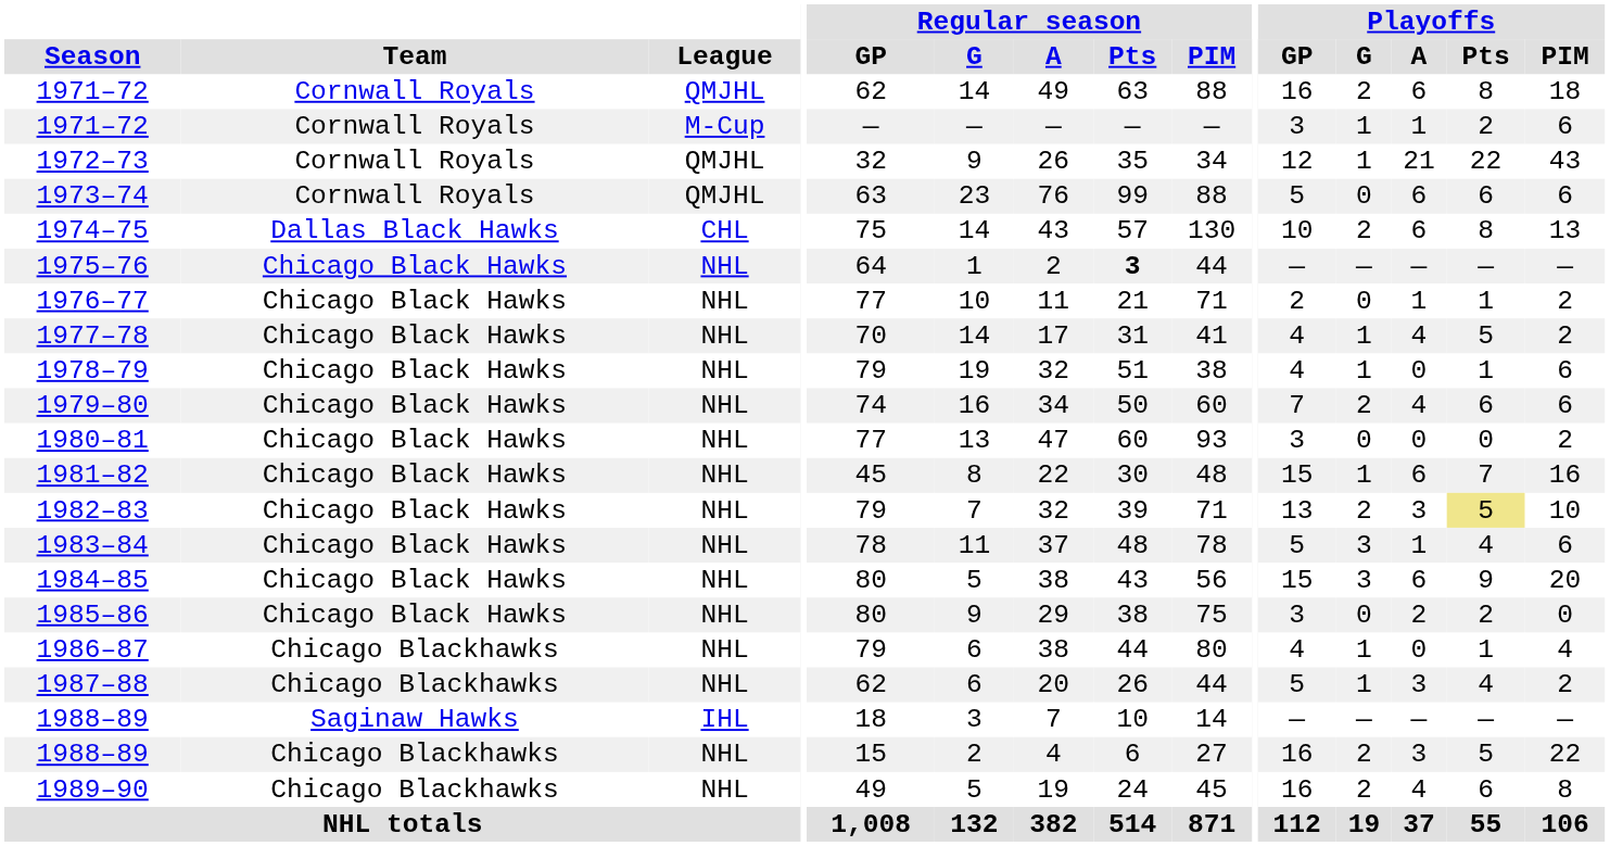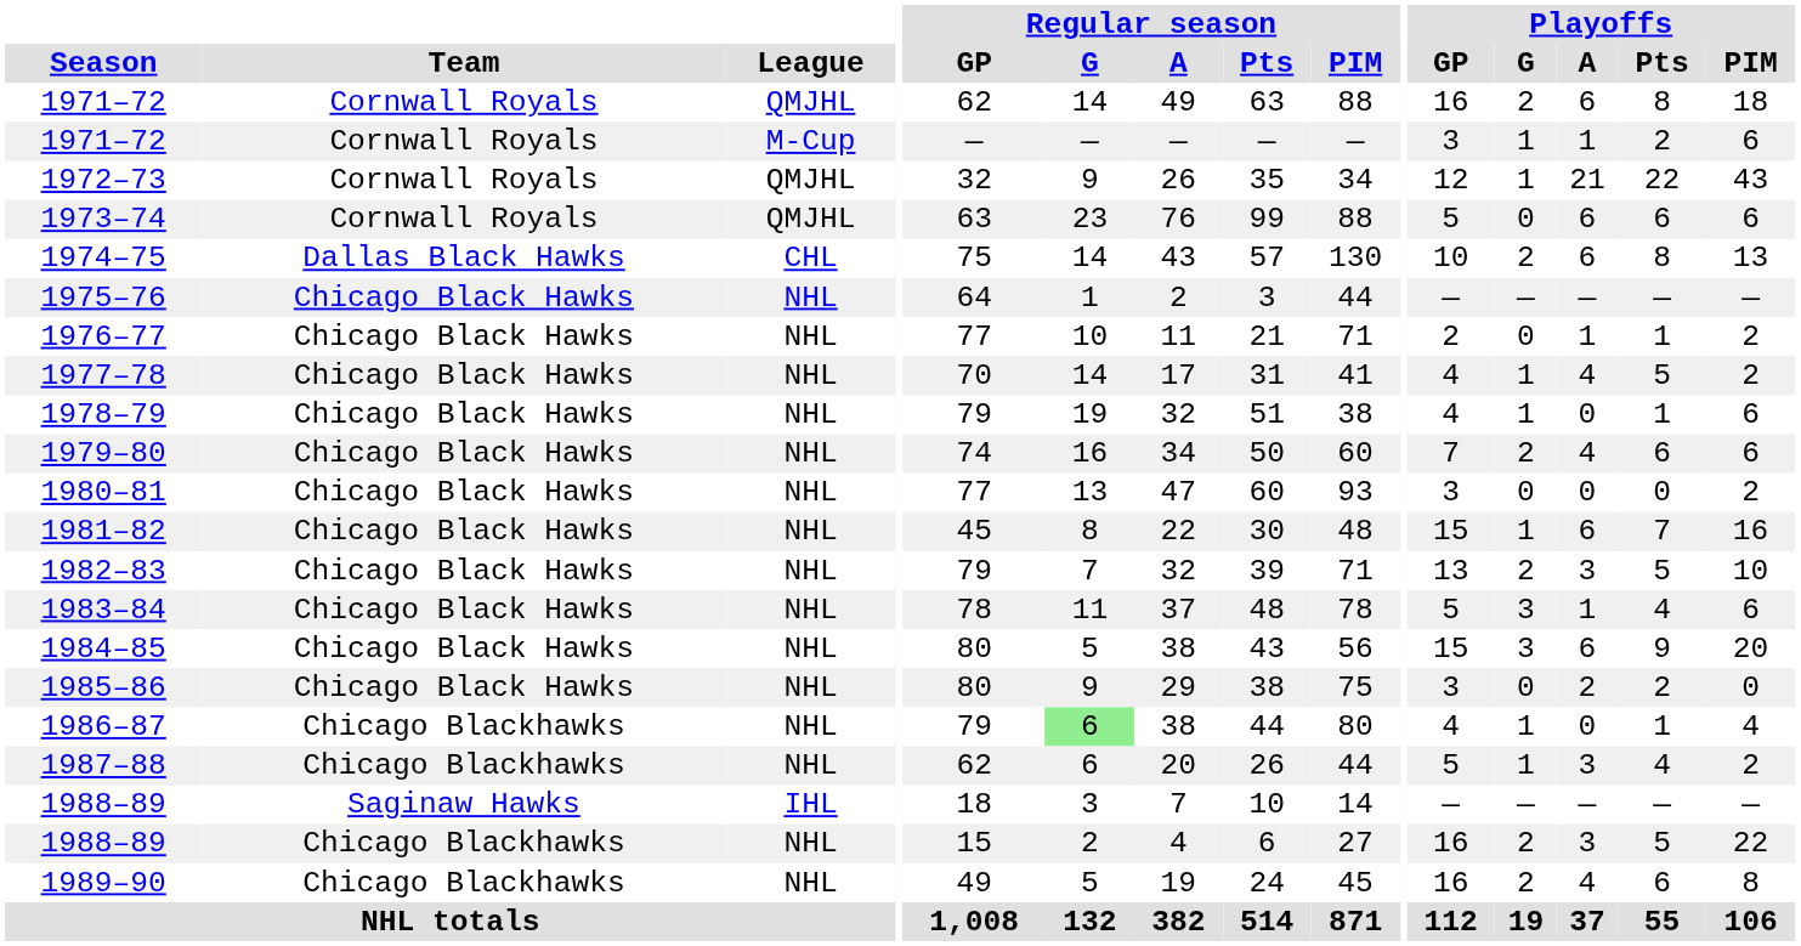1975–76 | Regular season / Pts: bold -> normal
1982–83 | Playoffs / Pts: khaki background -> no background
1986–87 | Regular season / G: no background -> lightgreen background
